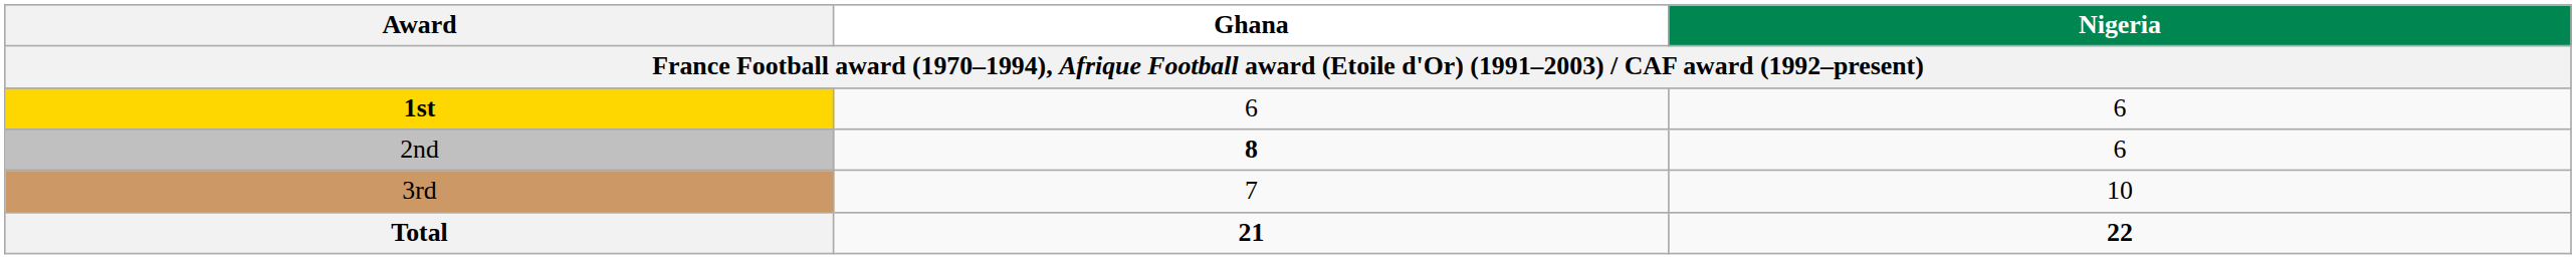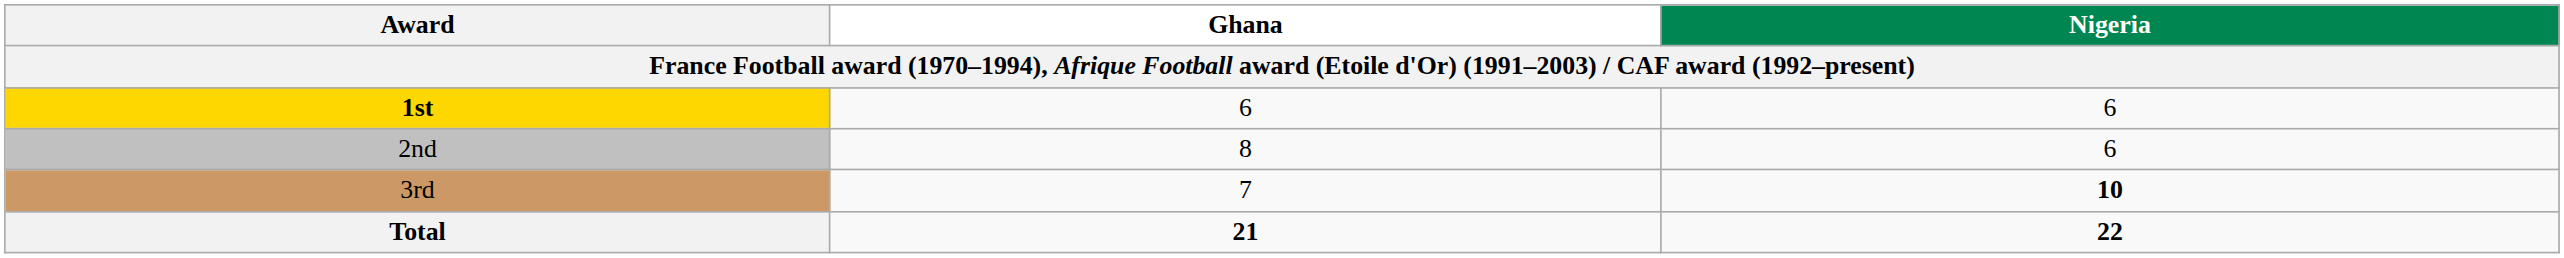2nd | Ghana: bold -> normal
3rd | Nigeria: normal -> bold
